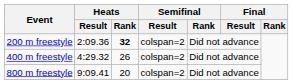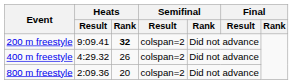200 m freestyle | Heats / Result: 2:09.36 -> 9:09.41
800 m freestyle | Heats / Result: 9:09.41 -> 2:09.36
